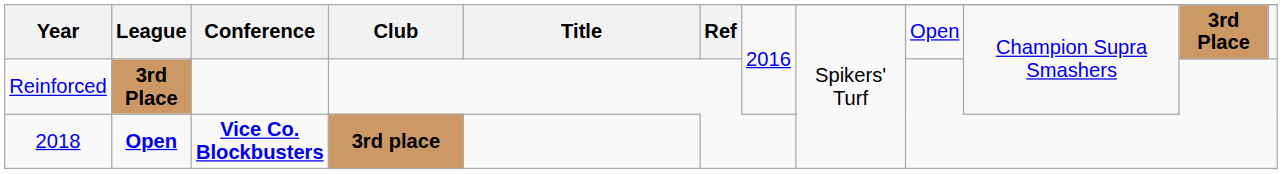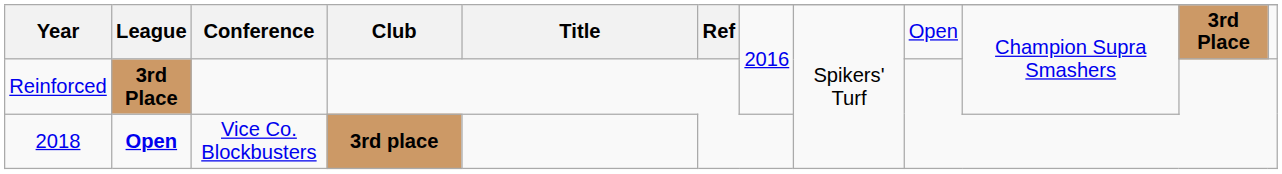2018 | Conference: bold -> normal
